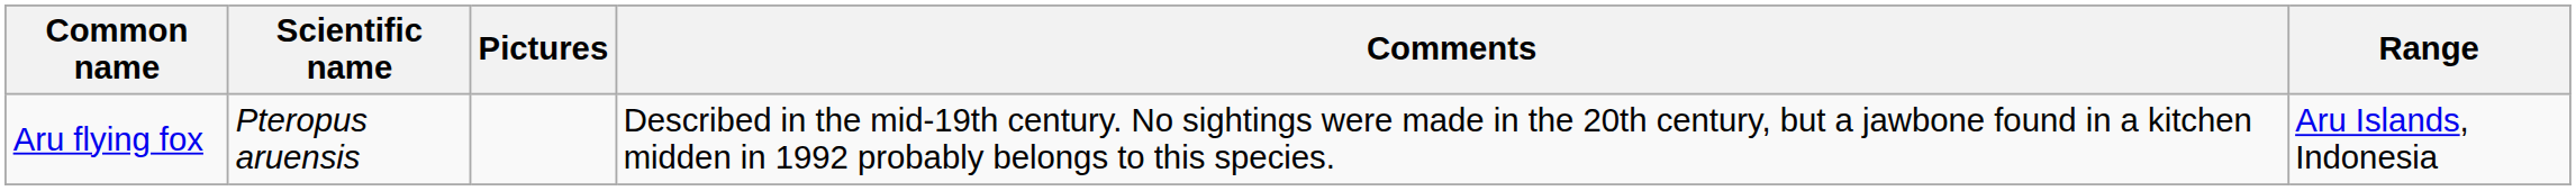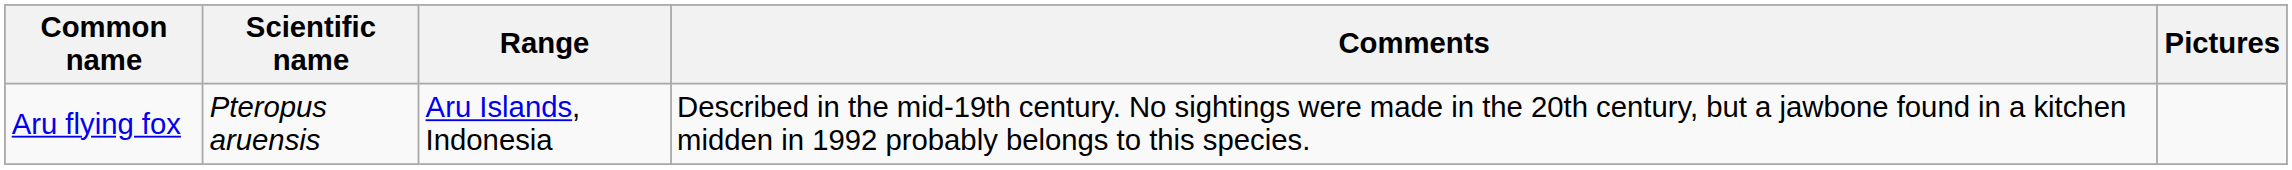columns swapped: Range <-> Pictures
